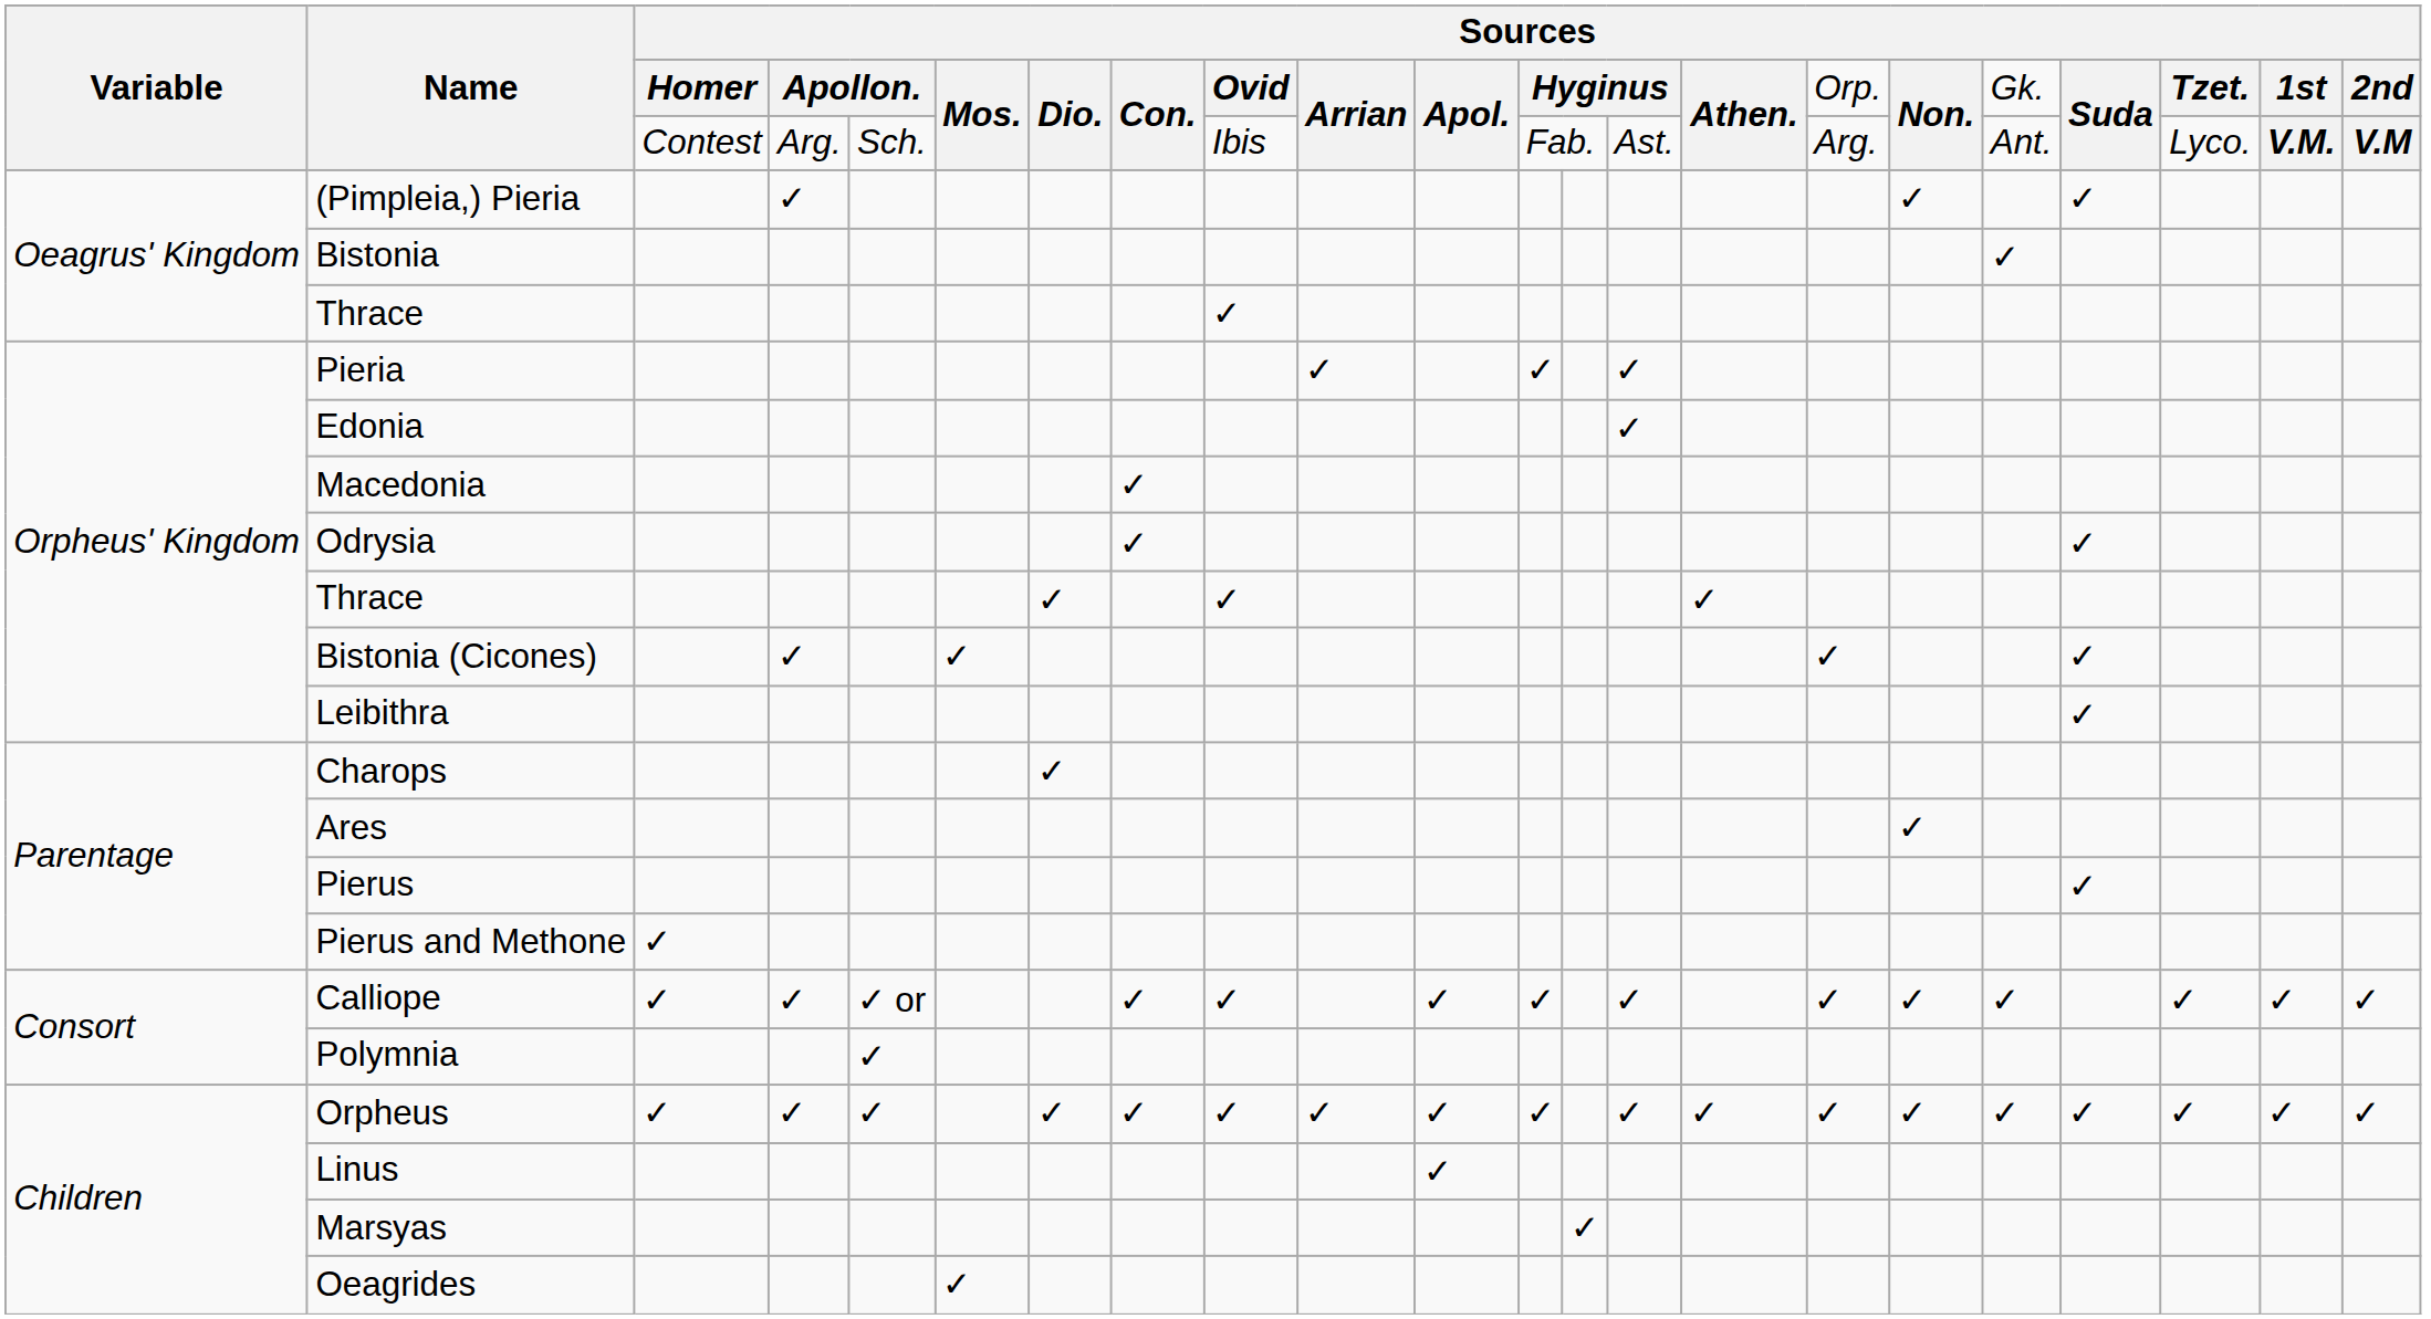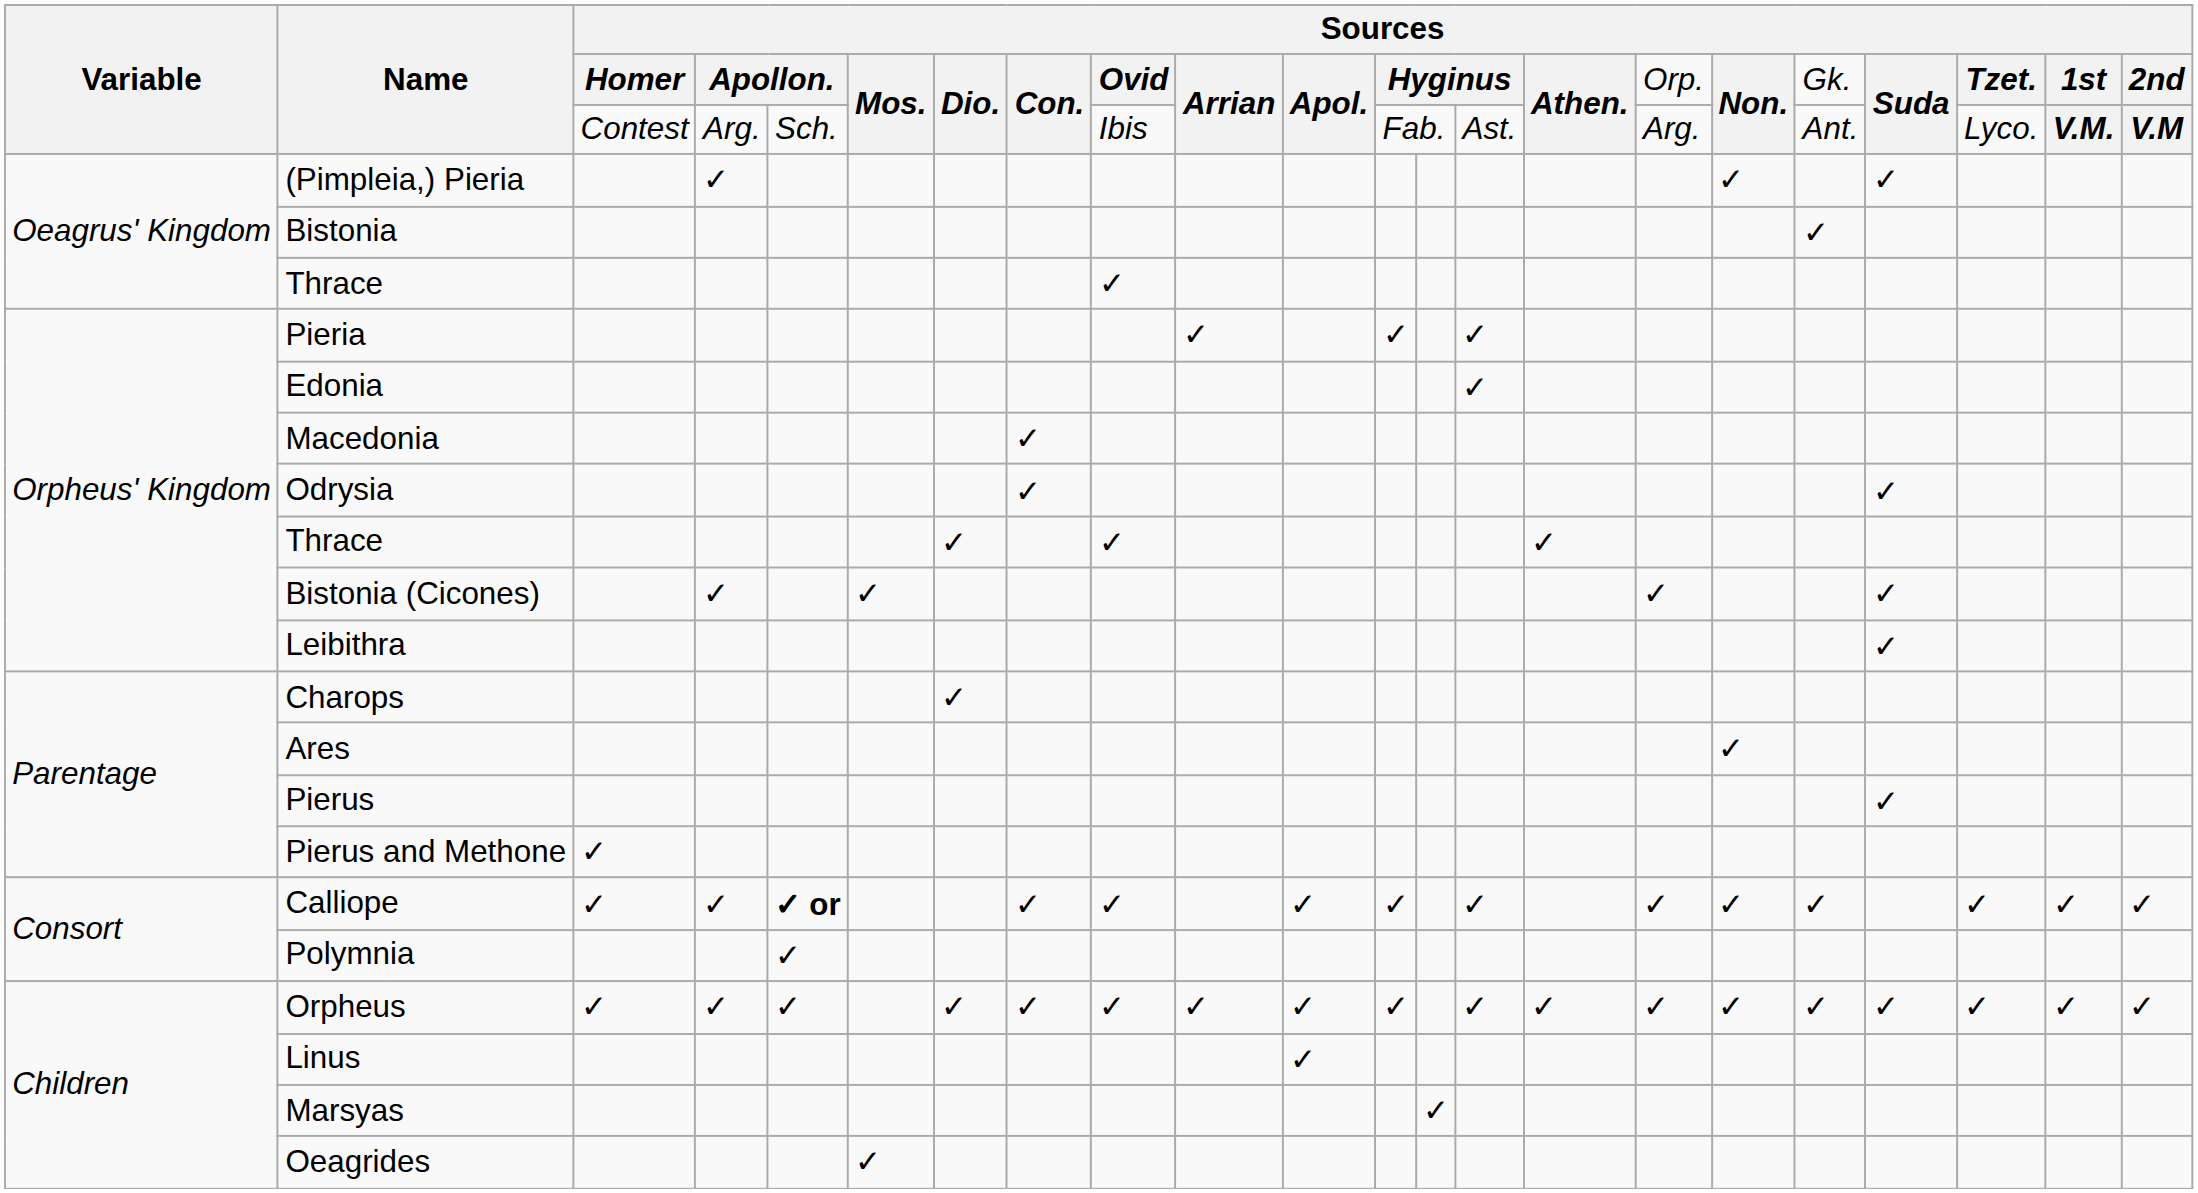Calliope | column 5: normal -> bold
